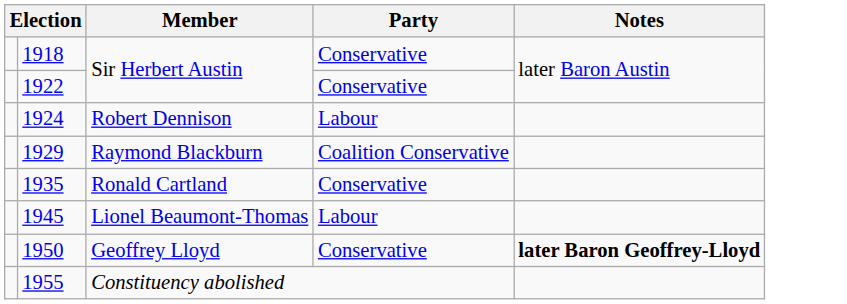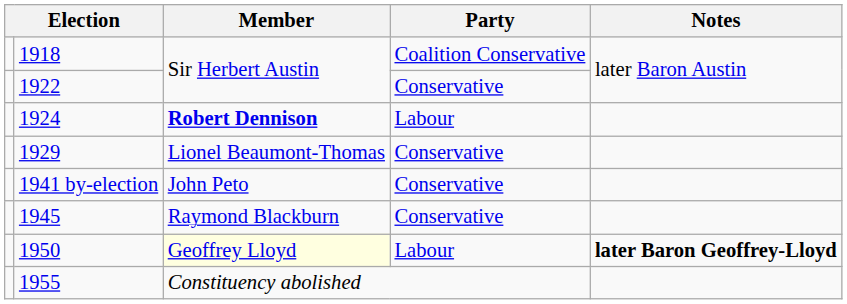1918 | Party: Conservative -> Coalition Conservative
1924 | Member: normal -> bold
1929 | Member: Raymond Blackburn -> Lionel Beaumont-Thomas
1929 | Party: Coalition Conservative -> Conservative
- row: 1935 | Ronald Cartland | Conservative
+ row: 1941 by-election | John Peto | Conservative
1945 | Member: Lionel Beaumont-Thomas -> Raymond Blackburn
1945 | Party: Labour -> Conservative
1950 | Member: no background -> lightyellow background
1950 | Party: Conservative -> Labour
